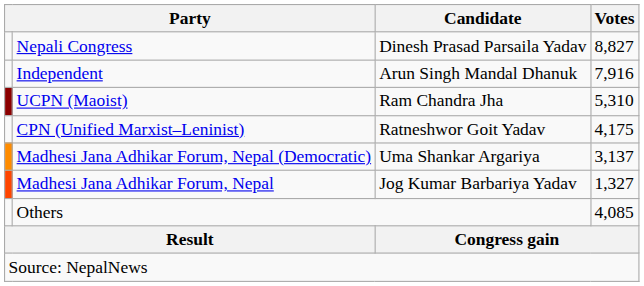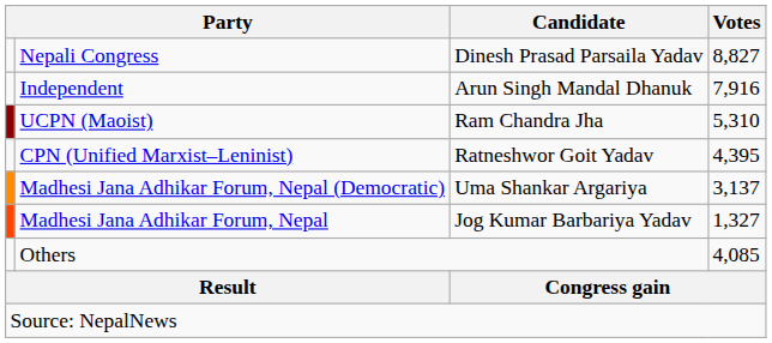CPN (Unified Marxist–Leninist) | Votes: 4,175 -> 4,395
